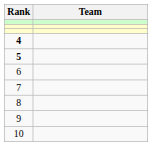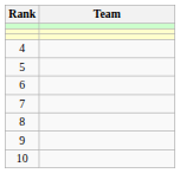row 5 | Rank: bold -> normal
row 6 | Rank: bold -> normal
